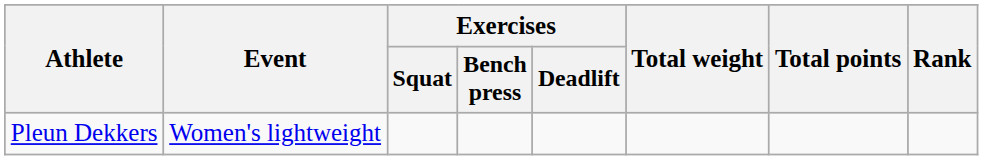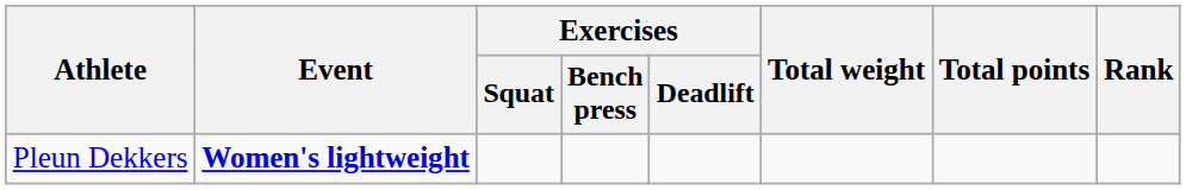Pleun Dekkers | Event: normal -> bold
